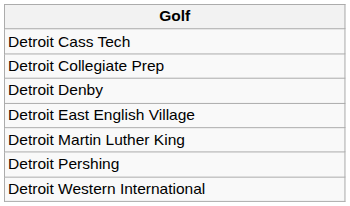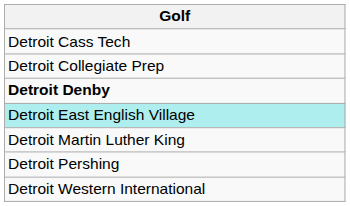row 4 | column 1: normal -> bold
row 5 | column 1: no background -> paleturquoise background
